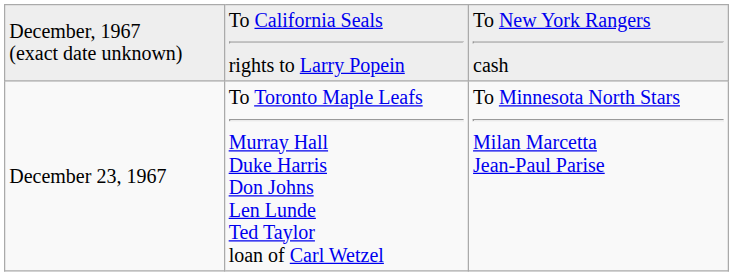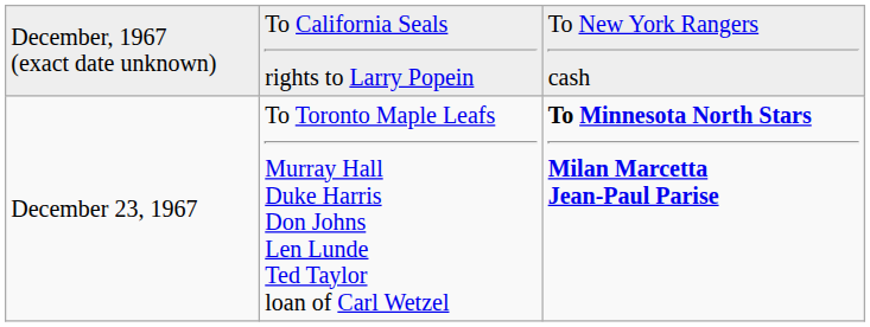December 23, 1967 | column 3: normal -> bold
